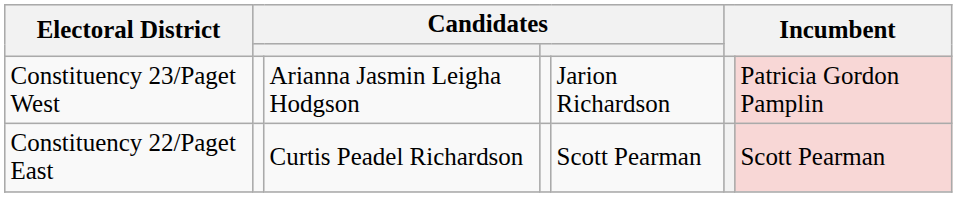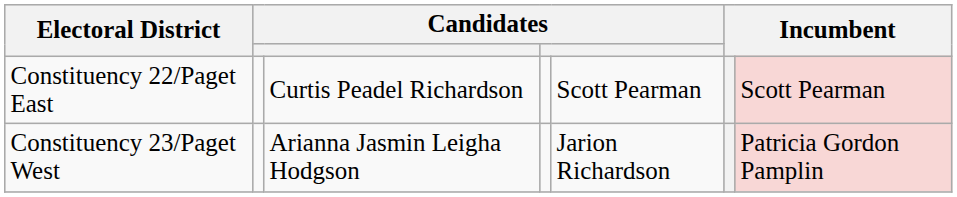rows swapped: Constituency 22/Paget East <-> Constituency 23/Paget West
